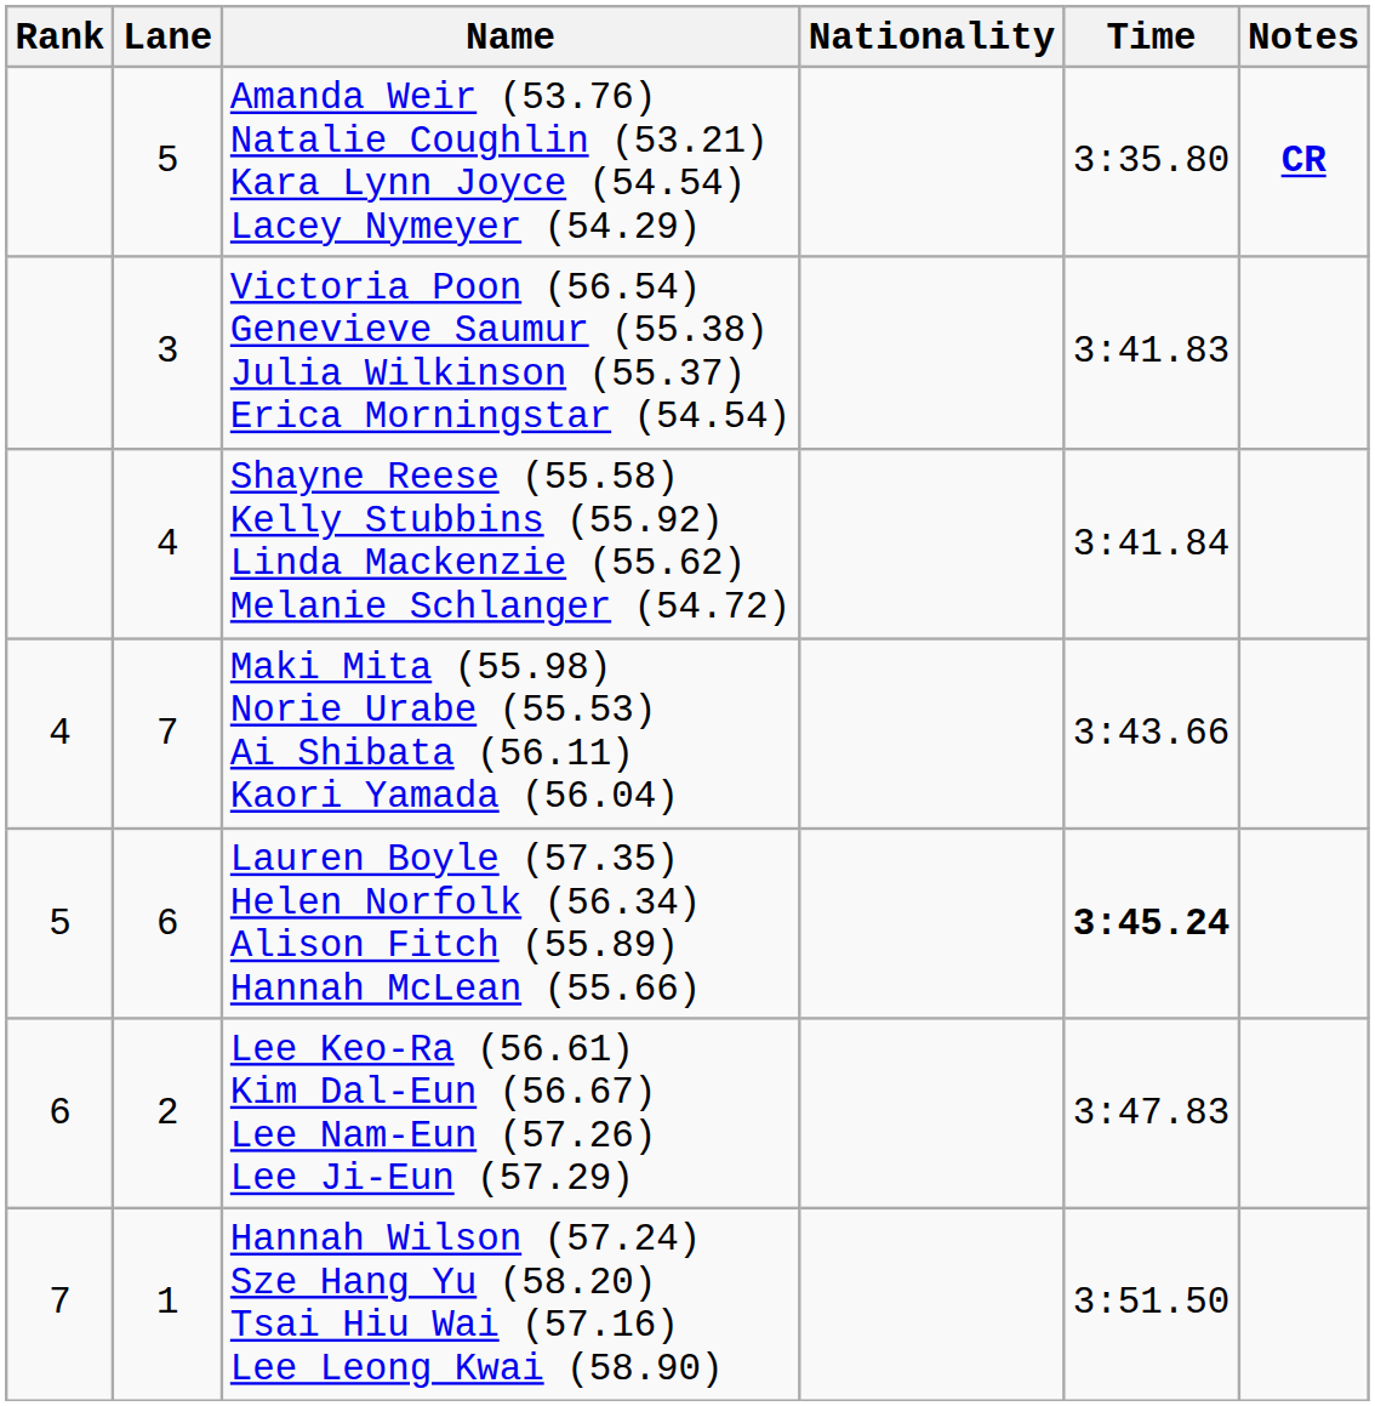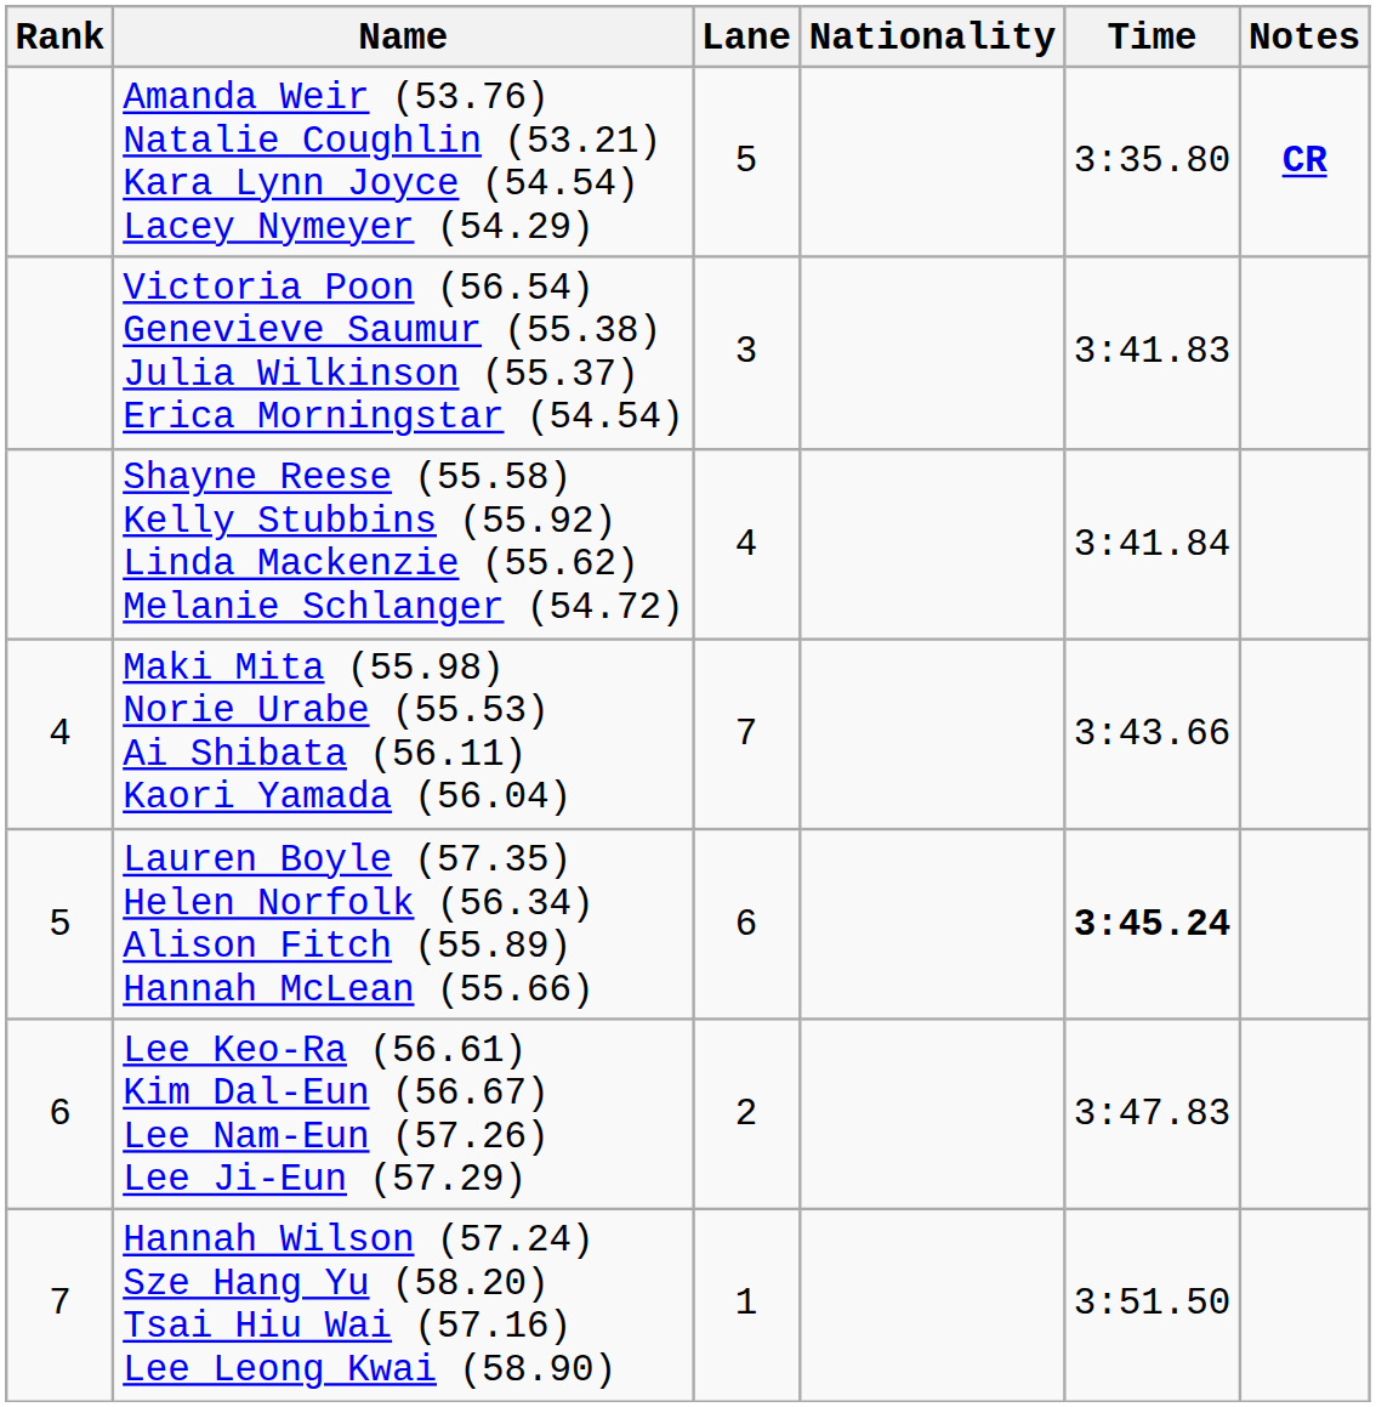columns swapped: Lane <-> Name
